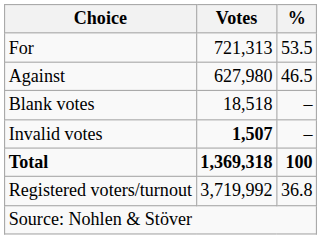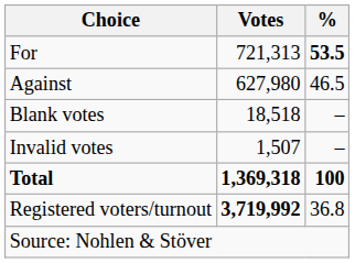For | %: normal -> bold
Invalid votes | Votes: bold -> normal
Registered voters/turnout | Votes: normal -> bold
